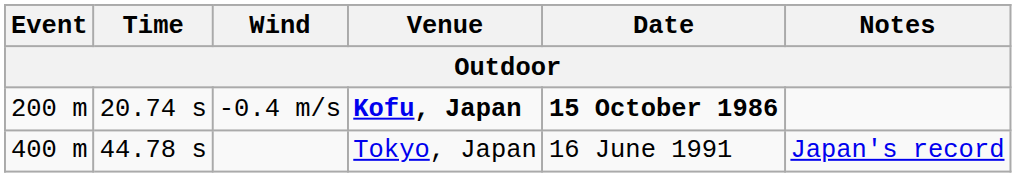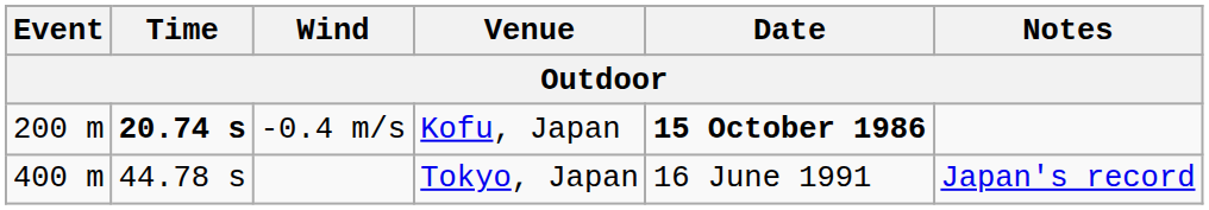-0.4 m/s | Time: normal -> bold
-0.4 m/s | Venue: bold -> normal
